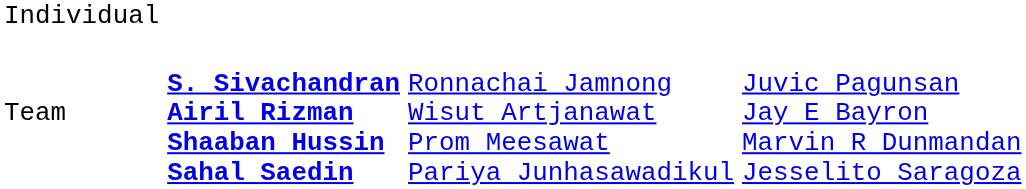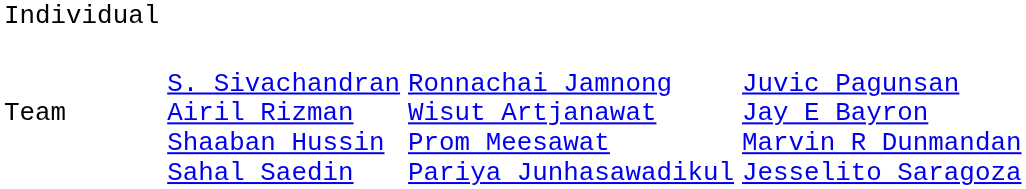Team | column 2: bold -> normal
